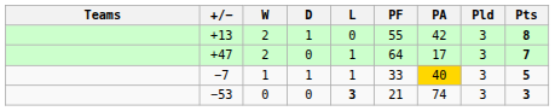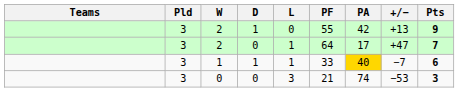columns swapped: Pld <-> +/−
row 2 | Pts: 8 -> 9
row 4 | Pts: 5 -> 6
row 5 | L: bold -> normal
